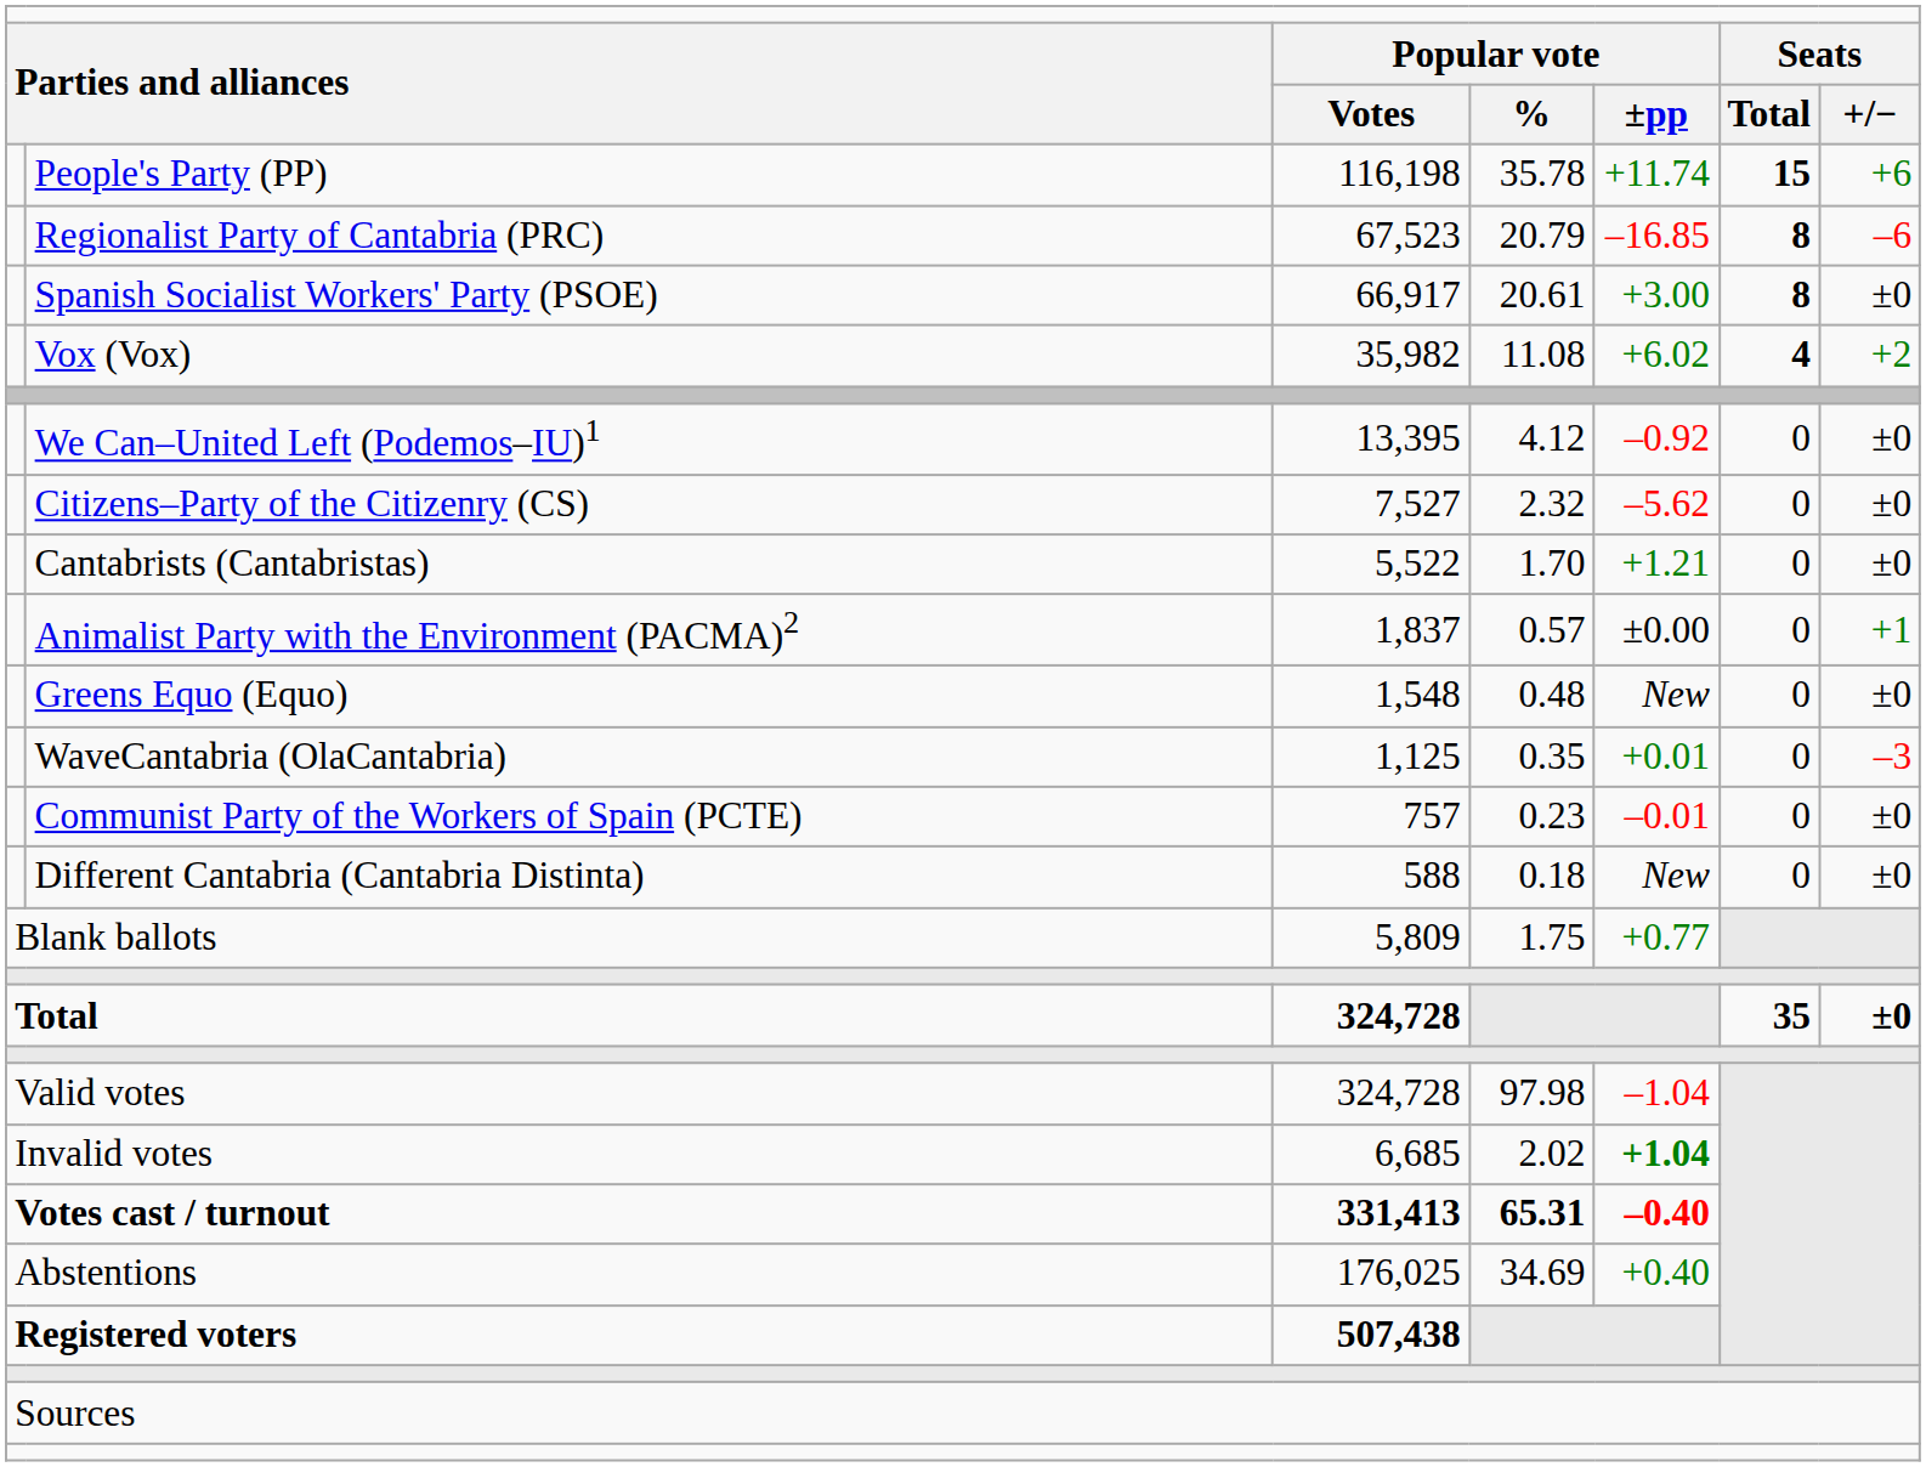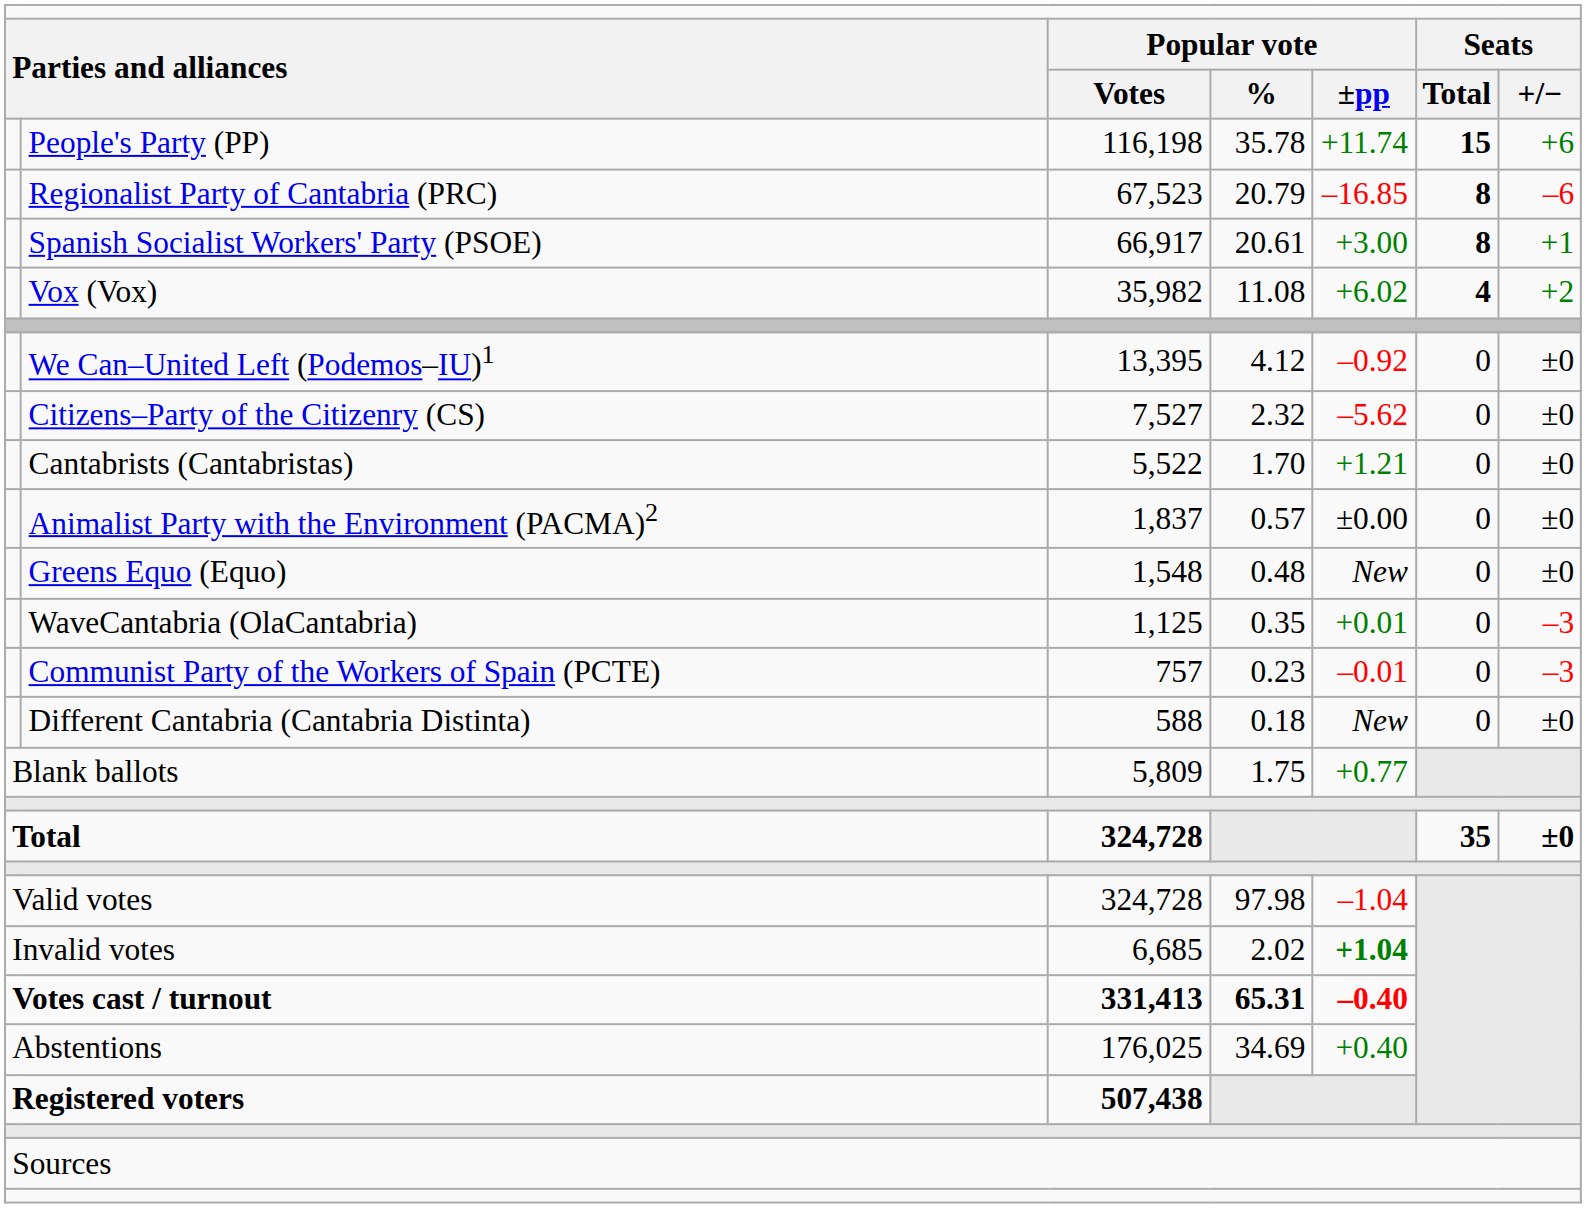Spanish Socialist Workers' Party (PSOE) | column 7: ±0 -> +1
Animalist Party with the Environment (PACMA)2 | column 7: +1 -> ±0
Communist Party of the Workers of Spain (PCTE) | column 7: ±0 -> –3
